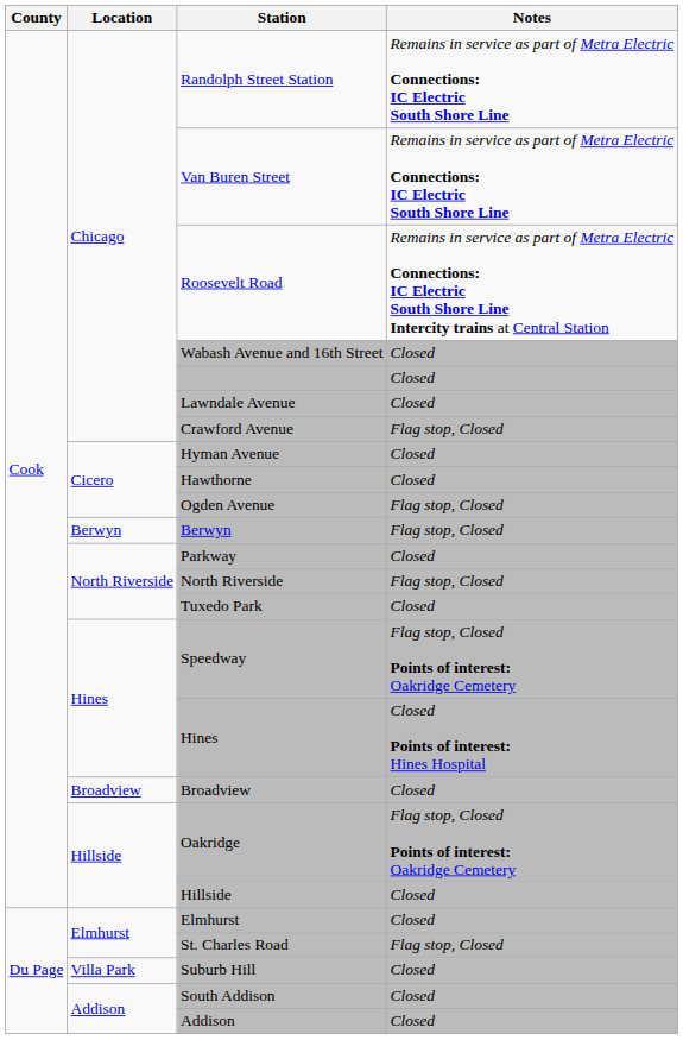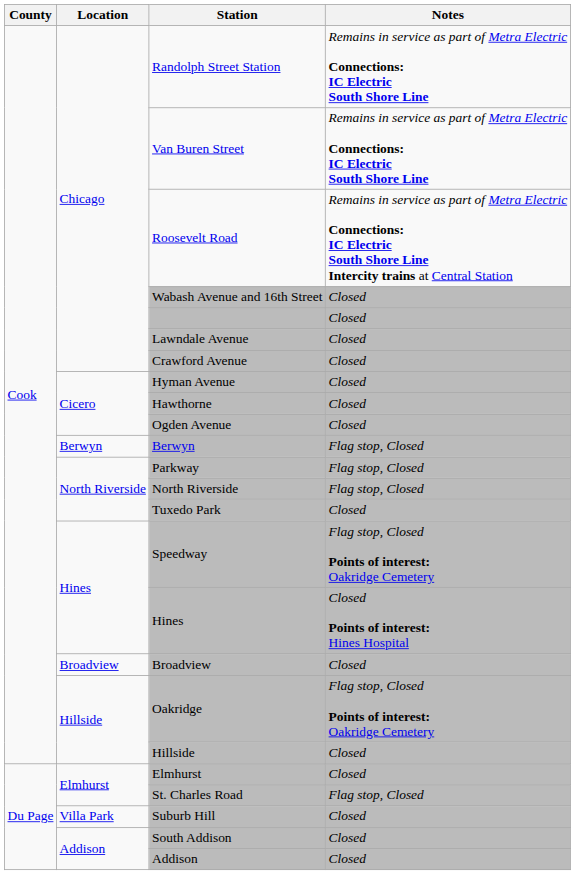Crawford Avenue | Notes: Flag stop, Closed -> Closed
Ogden Avenue | Notes: Flag stop, Closed -> Closed
Parkway | Notes: Closed -> Flag stop, Closed
